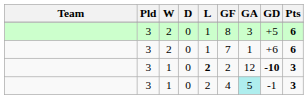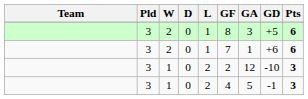row 4 | L: bold -> normal
row 4 | GD: bold -> normal
row 5 | GA: paleturquoise background -> no background
